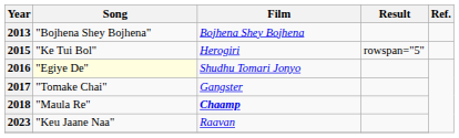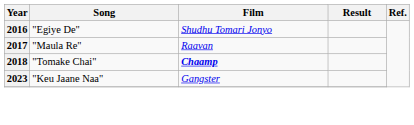- row: 2013 | "Bojhena Shey Bojhena" | Bojhena Shey Bojhena
- row: 2015 | "Ke Tui Bol" | Herogiri | rowspan="5"
2016 | Song: lightyellow background -> no background
2017 | Song: "Tomake Chai" -> "Maula Re"
2017 | Film: Gangster -> Raavan
2018 | Song: "Maula Re" -> "Tomake Chai"
2023 | Film: Raavan -> Gangster
